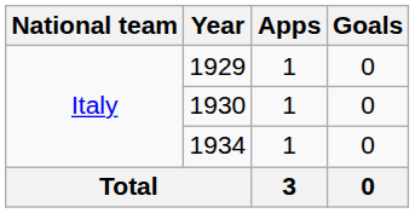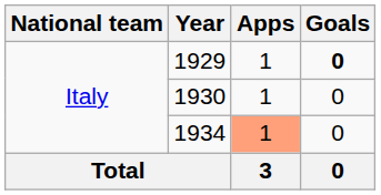1929 | Goals: normal -> bold
1934 | Apps: no background -> lightsalmon background
